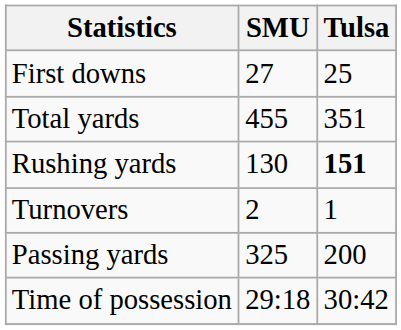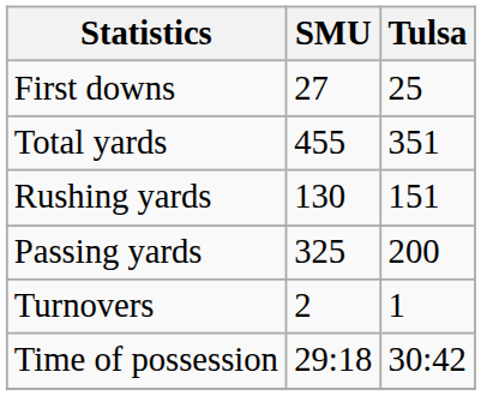Rushing yards | Tulsa: bold -> normal
rows swapped: Passing yards <-> Turnovers
